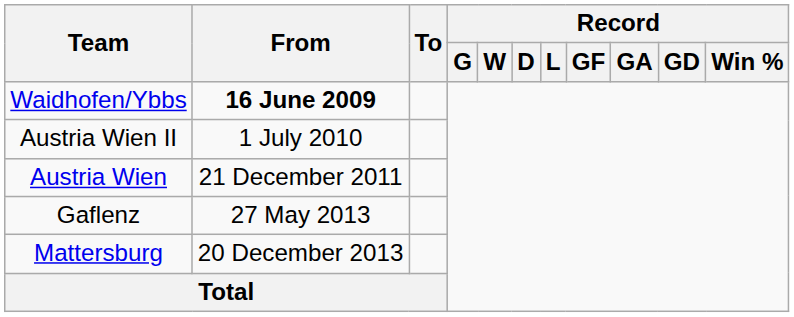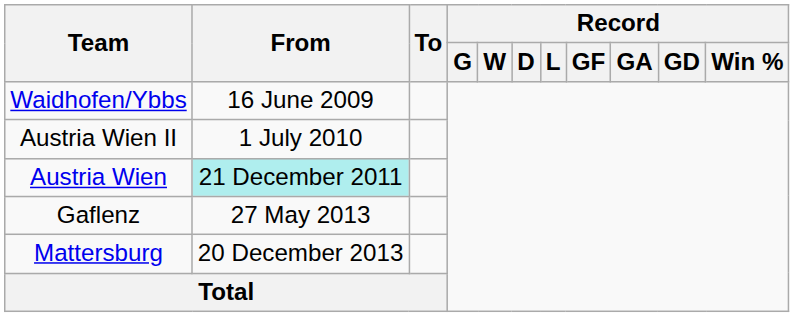Waidhofen/Ybbs | From: bold -> normal
Austria Wien | From: no background -> paleturquoise background
